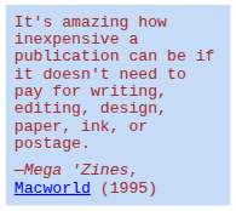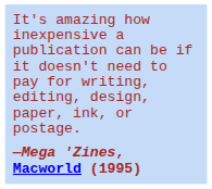row 2 | column 1: normal -> bold
